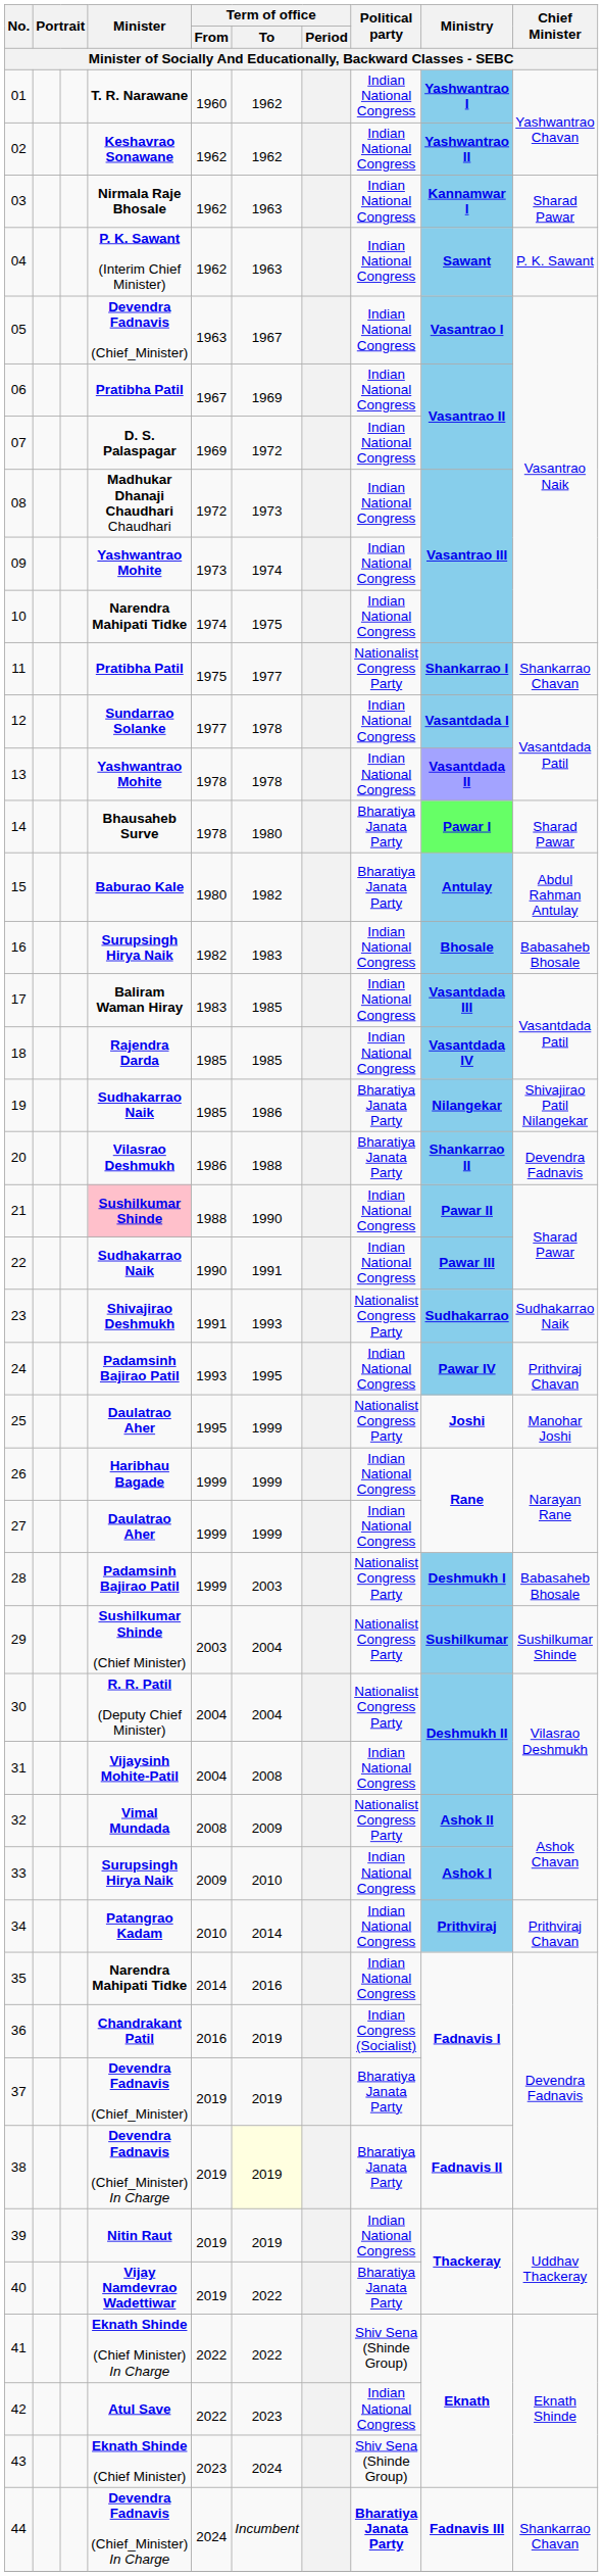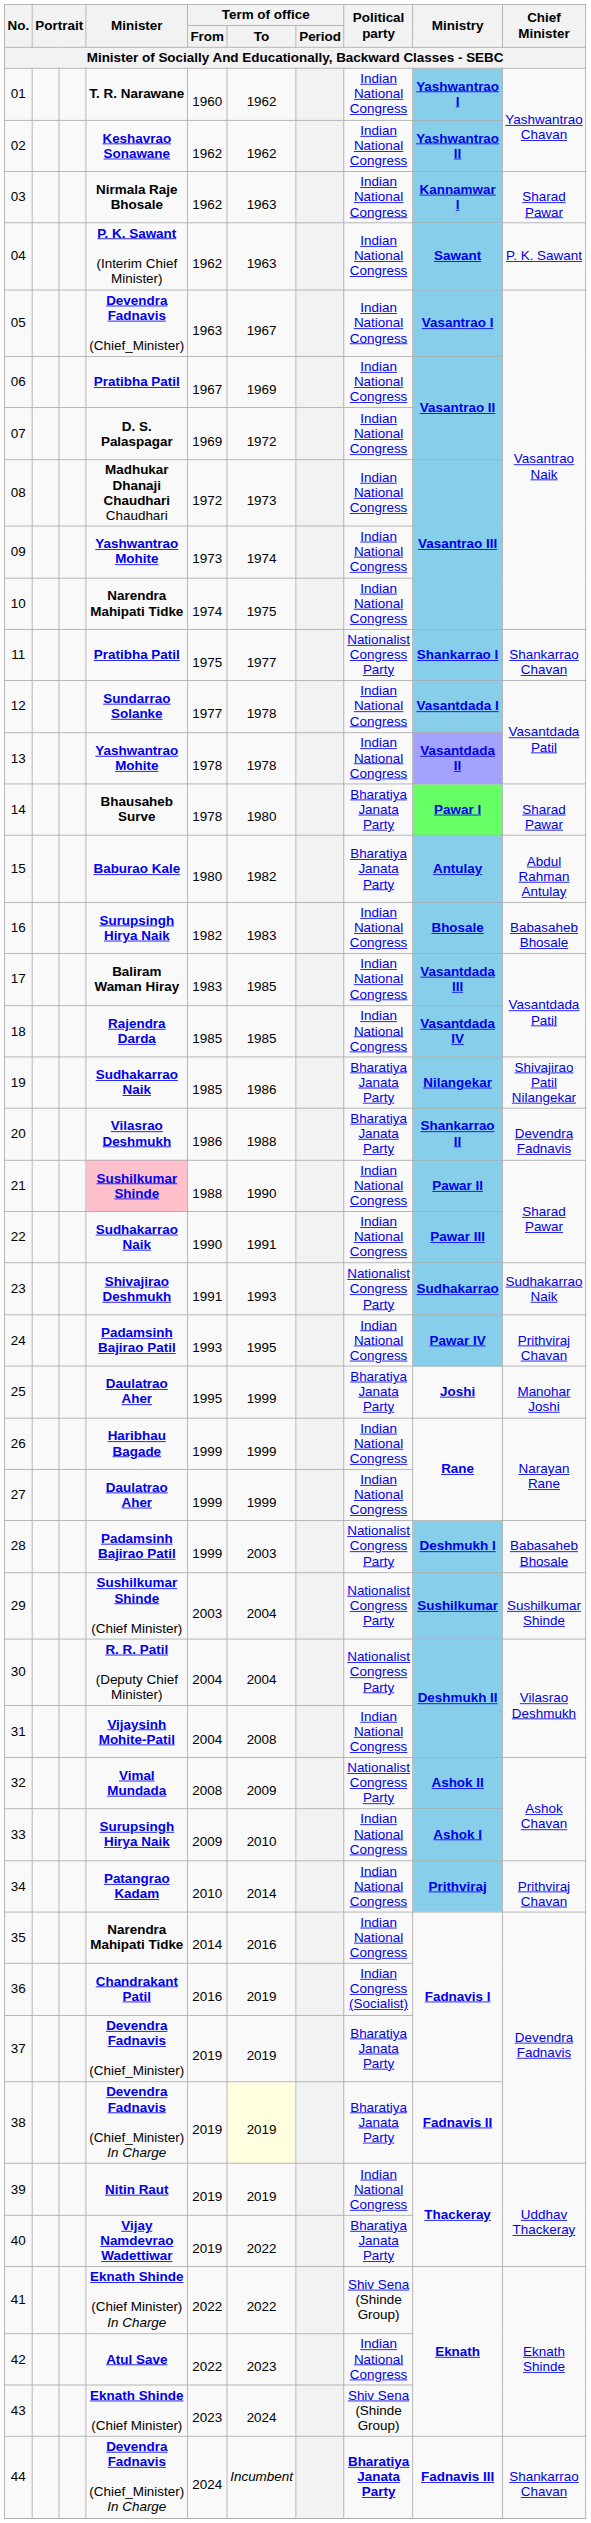25 | Political party: Nationalist Congress Party -> Bharatiya Janata Party
